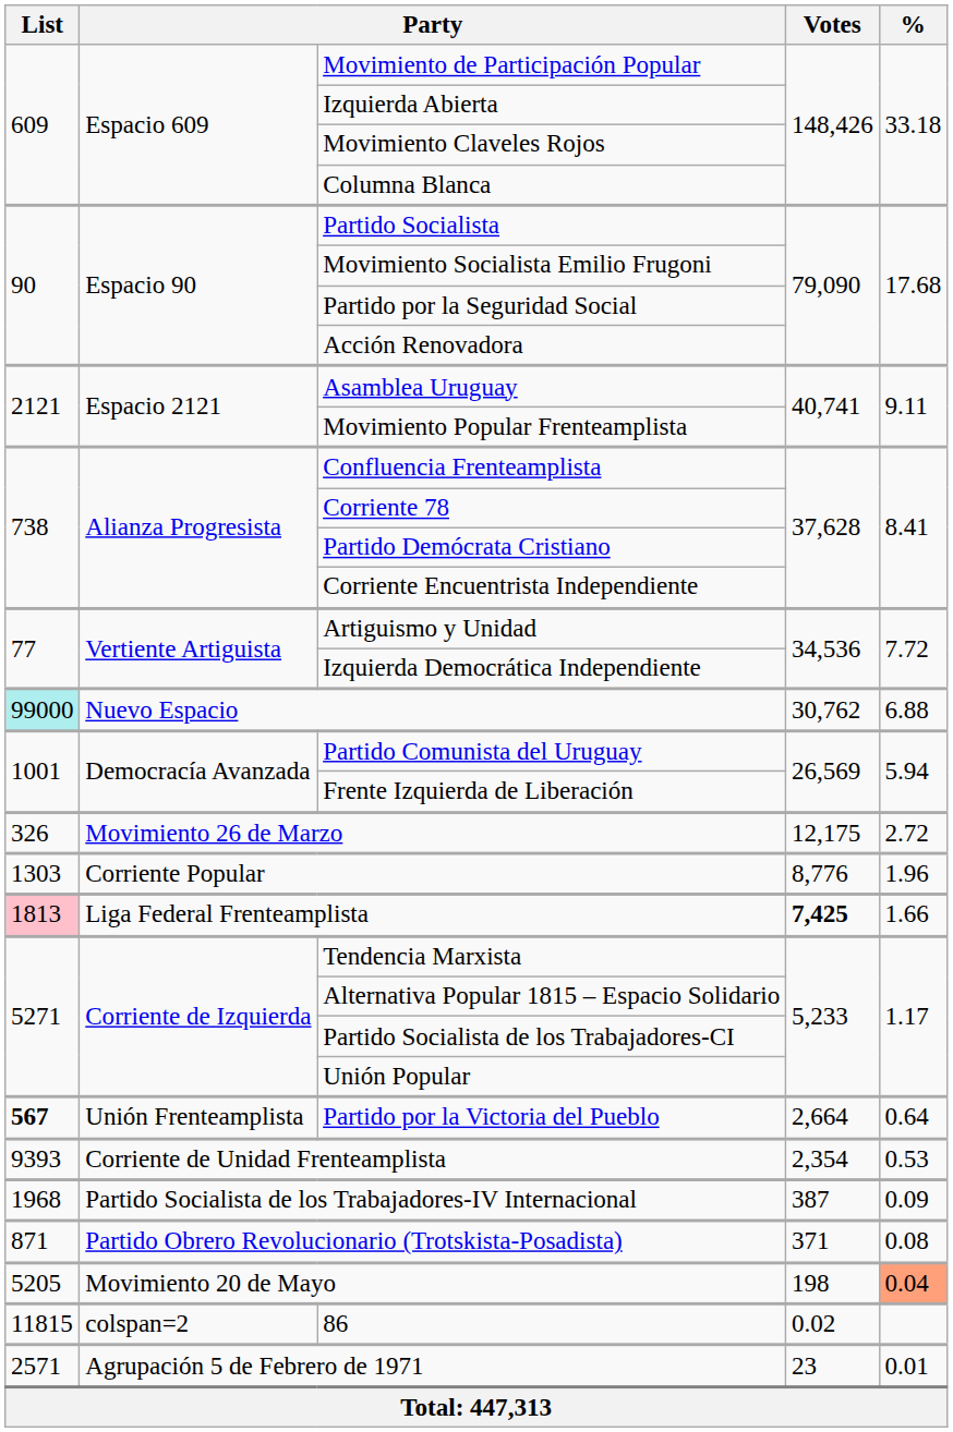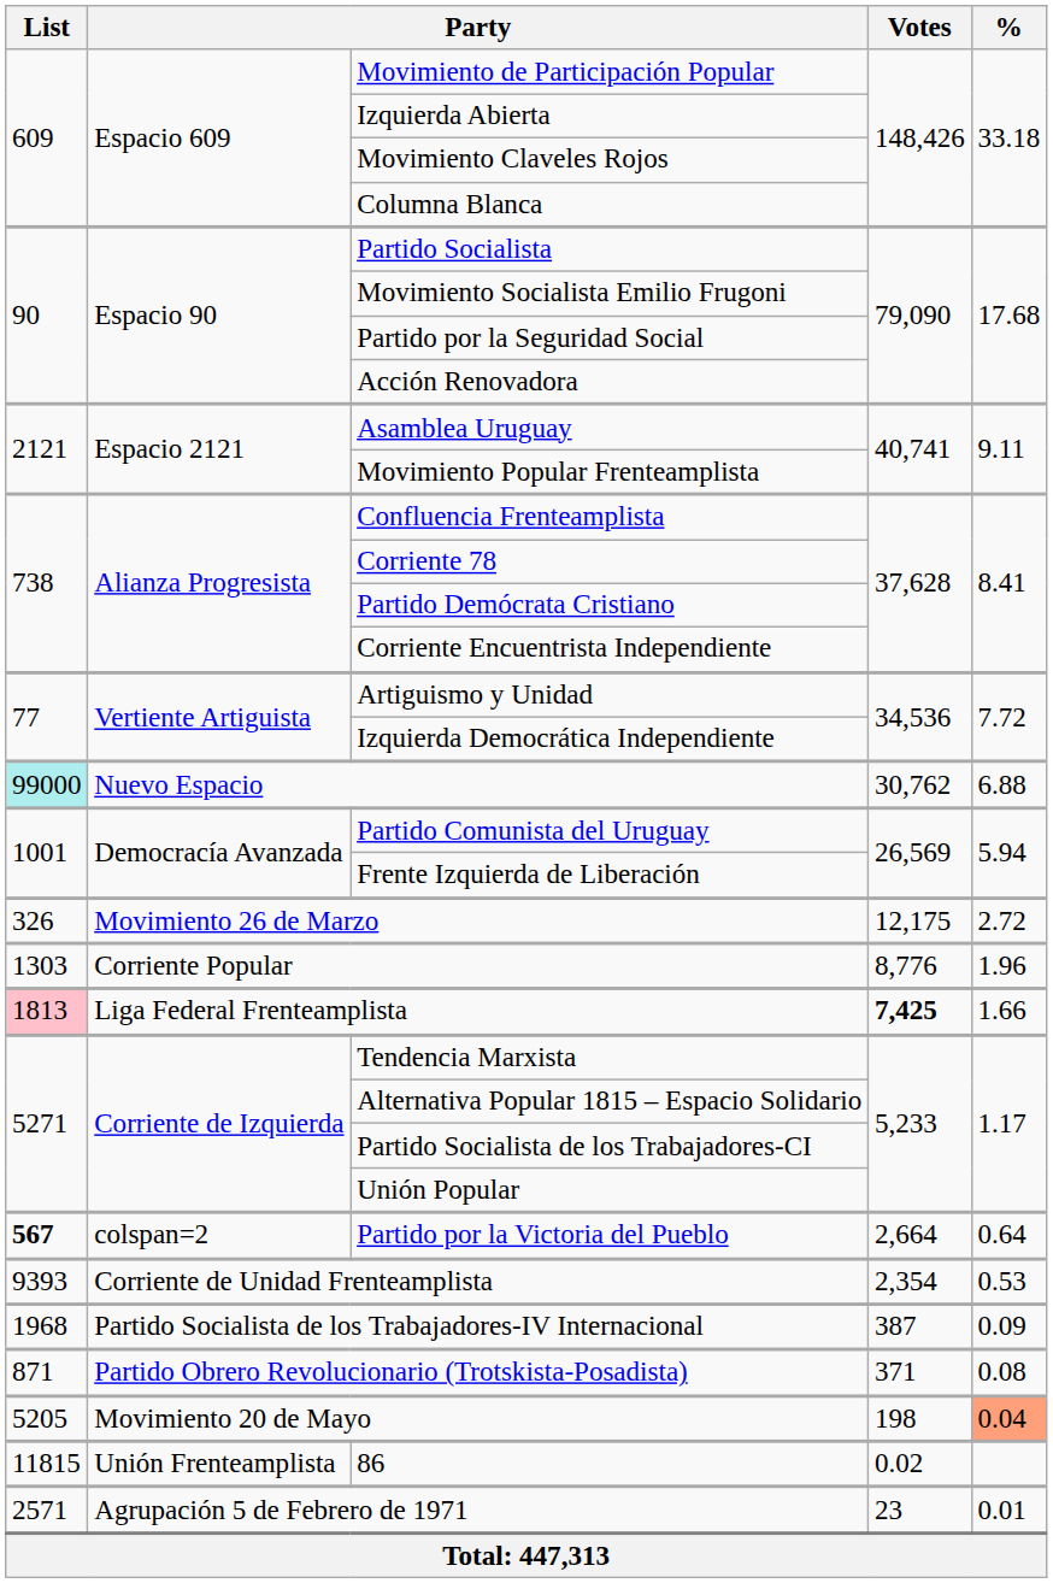Partido por la Victoria del Pueblo | column 2: Unión Frenteamplista -> colspan=2
86 | column 2: colspan=2 -> Unión Frenteamplista
